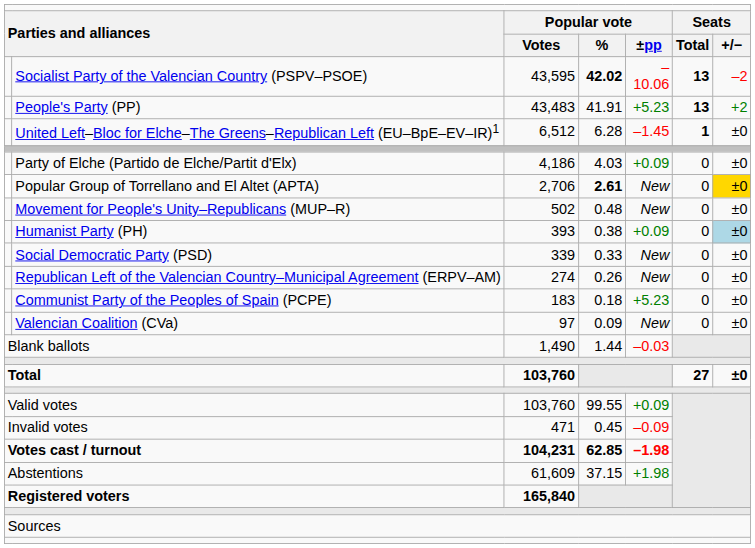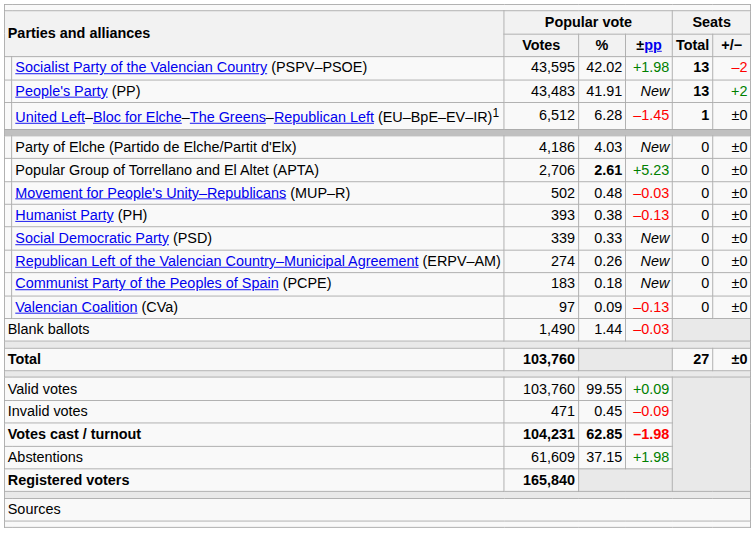Socialist Party of the Valencian Country (PSPV–PSOE) | column 4: bold -> normal
Socialist Party of the Valencian Country (PSPV–PSOE) | column 5: –10.06 -> +1.98
People's Party (PP) | column 5: +5.23 -> New
Party of Elche (Partido de Elche/Partit d'Elx) | column 5: +0.09 -> New
Popular Group of Torrellano and El Altet (APTA) | column 5: New -> +5.23
Popular Group of Torrellano and El Altet (APTA) | column 7: gold background -> no background
Movement for People's Unity–Republicans (MUP–R) | column 5: New -> –0.03
Humanist Party (PH) | column 5: +0.09 -> –0.13
Humanist Party (PH) | column 7: lightblue background -> no background
Communist Party of the Peoples of Spain (PCPE) | column 5: +5.23 -> New
Valencian Coalition (CVa) | column 5: New -> –0.13
